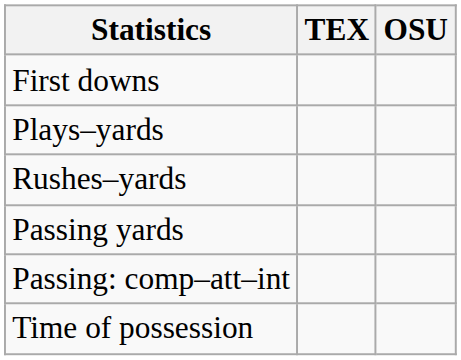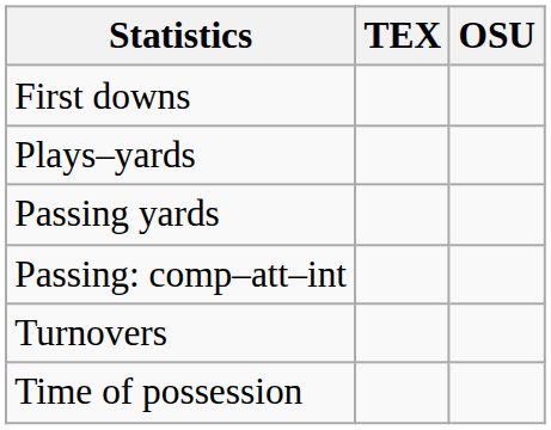- row: Rushes–yards
+ row: Turnovers
